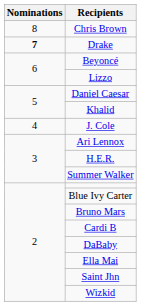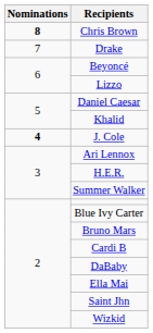Chris Brown | Nominations: normal -> bold
Drake | Nominations: bold -> normal
J. Cole | Nominations: normal -> bold
